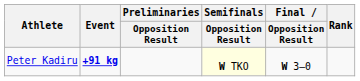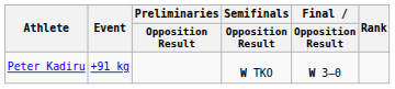Peter Kadiru | Event: bold -> normal
Peter Kadiru | Semifinals / Opposition Result: lightyellow background -> no background
